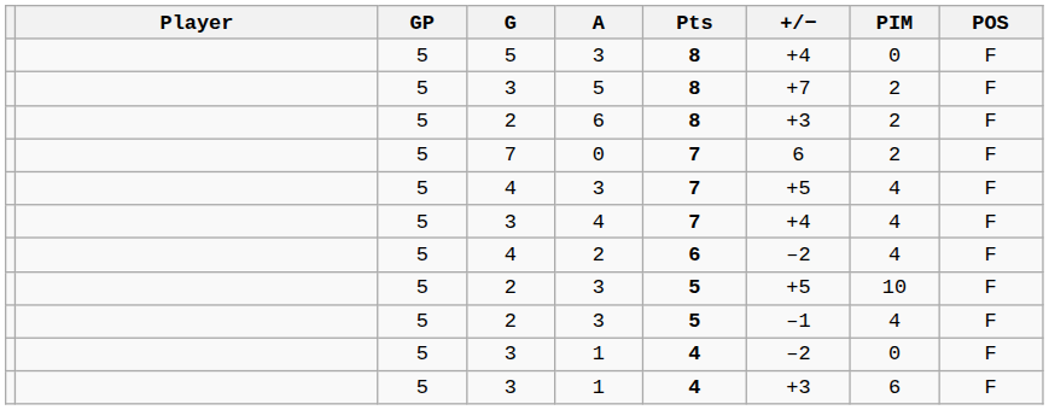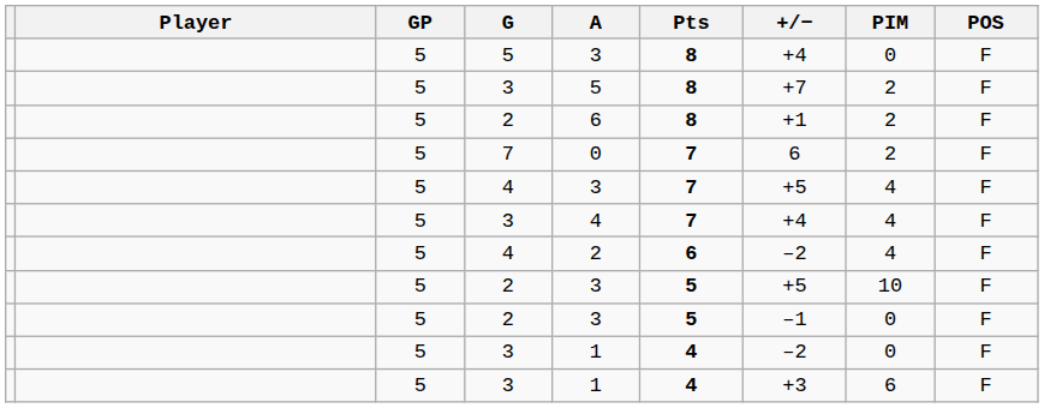row 4 | +/−: +3 -> +1
row 10 | PIM: 4 -> 0
